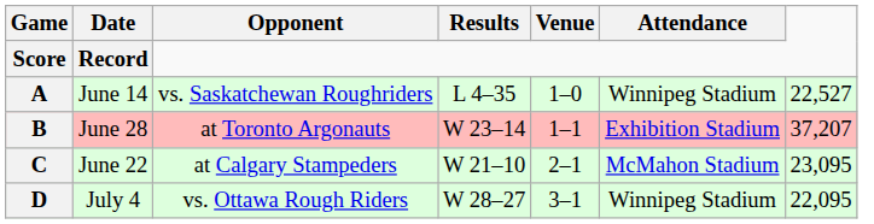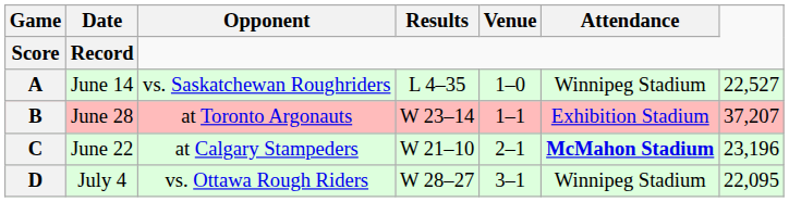C | Attendance: normal -> bold
C | column 7: 23,095 -> 23,196
